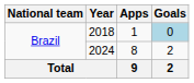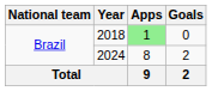2018 | Apps: no background -> lightgreen background
2018 | Goals: lightblue background -> no background
